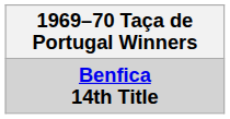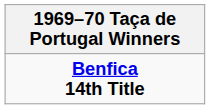row 2 | column 1: lightgrey background -> no background
